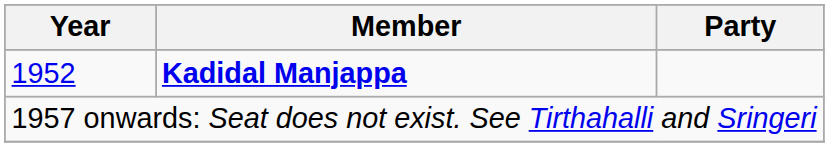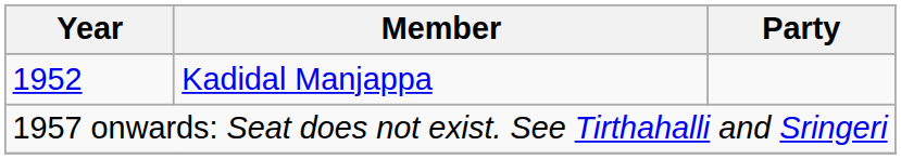1952 | Member: bold -> normal
